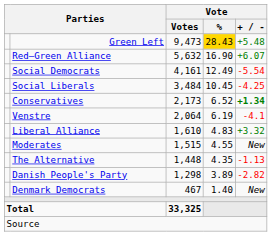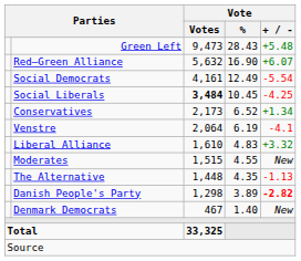Green Left | Vote / %: gold background -> no background
Social Liberals | Vote / Votes: normal -> bold
Conservatives | Vote / + / -: bold -> normal
Danish People's Party | Vote / + / -: normal -> bold
